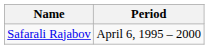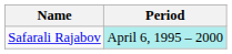Safarali Rajabov | Period: no background -> paleturquoise background
